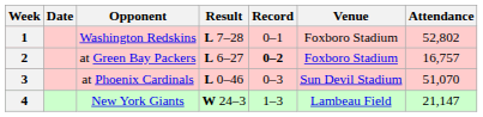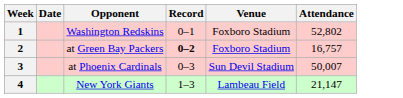- column: Result | L 7–28 | L 6–27 | L 0–46 | W 24–3
3 | Attendance: 51,070 -> 50,007
